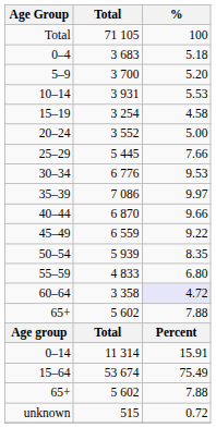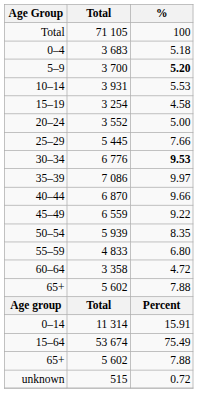5–9 | %: normal -> bold
30–34 | %: normal -> bold
60–64 | %: lavender background -> no background
